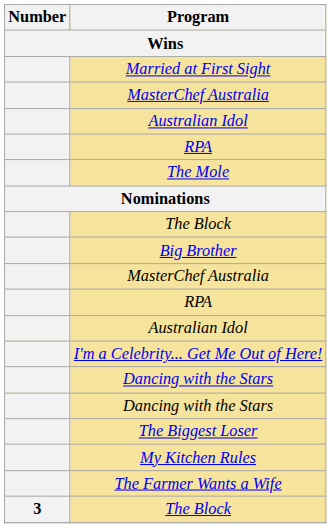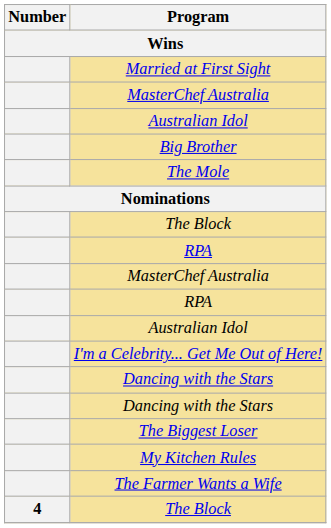row 6 | Program: RPA -> Big Brother
row 10 | Program: Big Brother -> RPA
row 20 | Number: 3 -> 4
